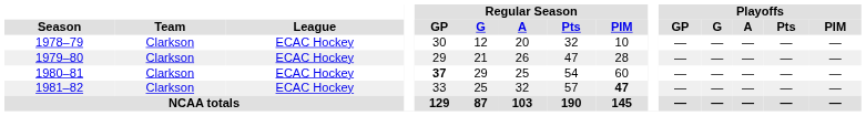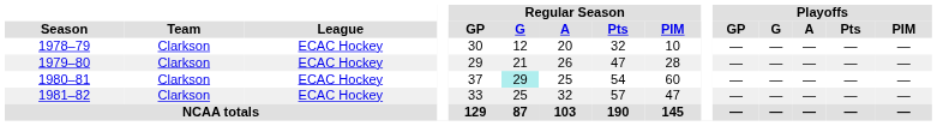1980–81 | Regular Season / GP: bold -> normal
1980–81 | Regular Season / G: no background -> paleturquoise background
1981–82 | Regular Season / PIM: bold -> normal
